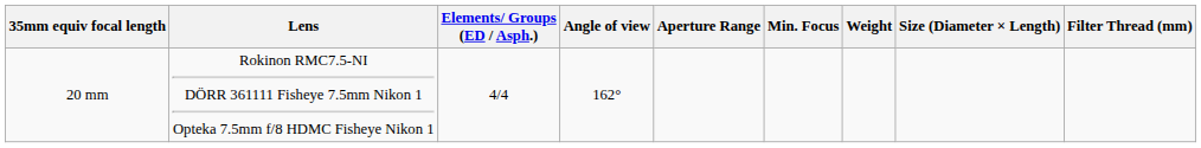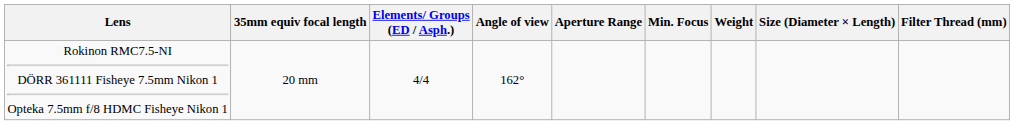columns swapped: Lens <-> 35mm equiv focal length
